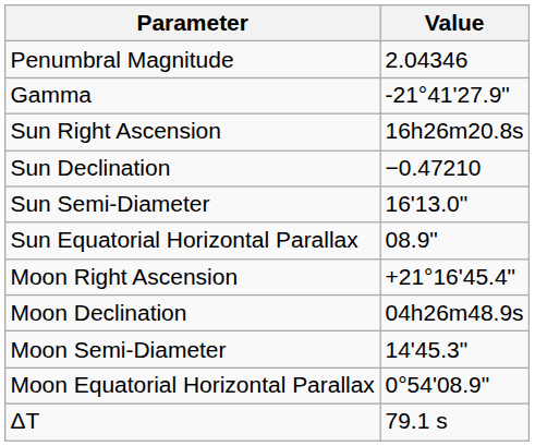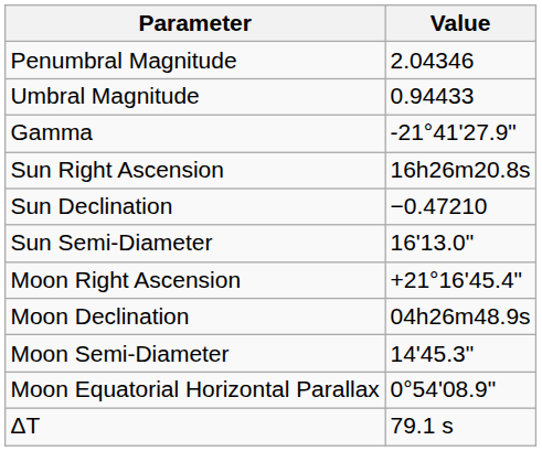+ row: Umbral Magnitude | 0.94433
- row: Sun Equatorial Horizontal Parallax | 08.9"
